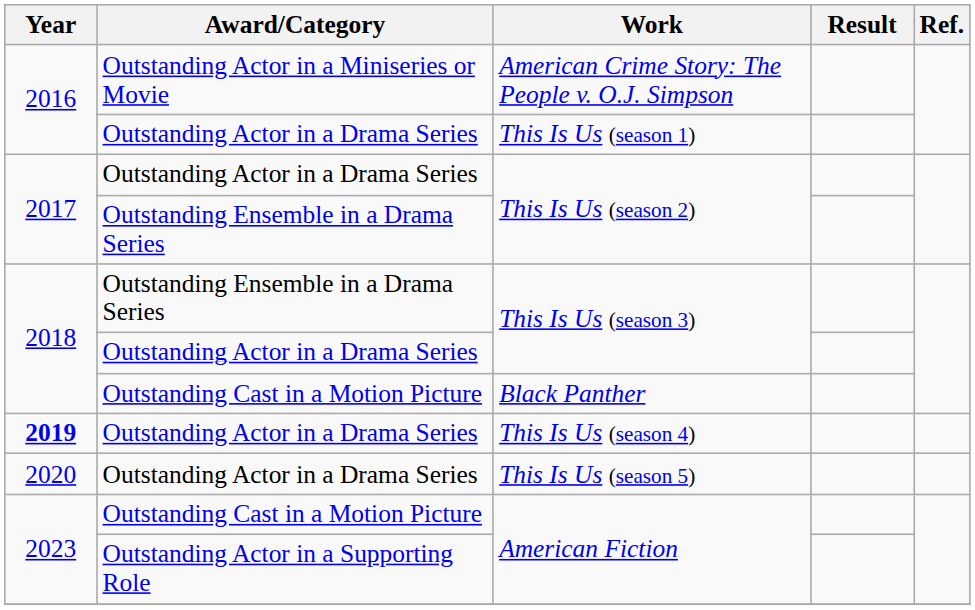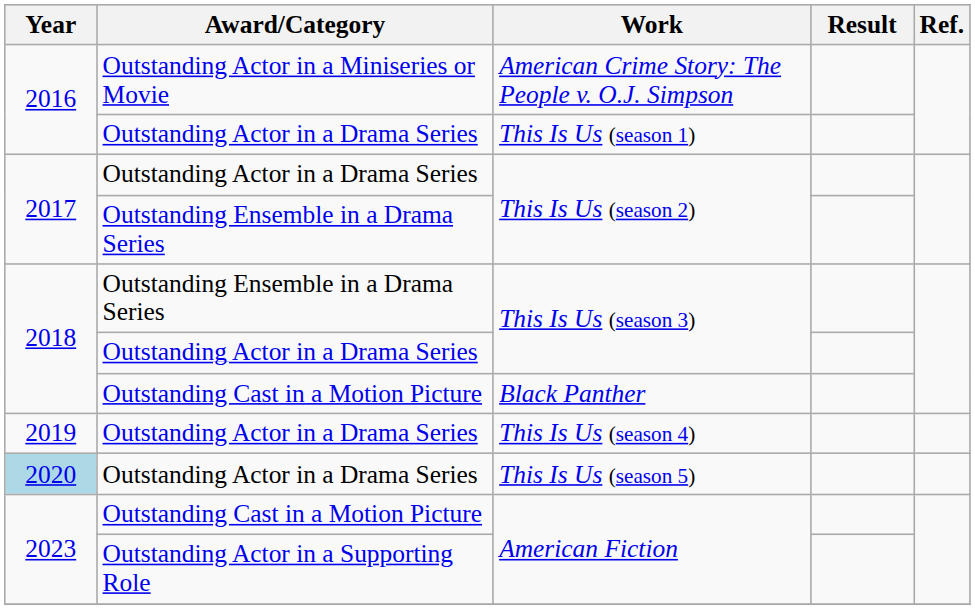This Is Us (season 4) | Year: bold -> normal
This Is Us (season 5) | Year: no background -> lightblue background
